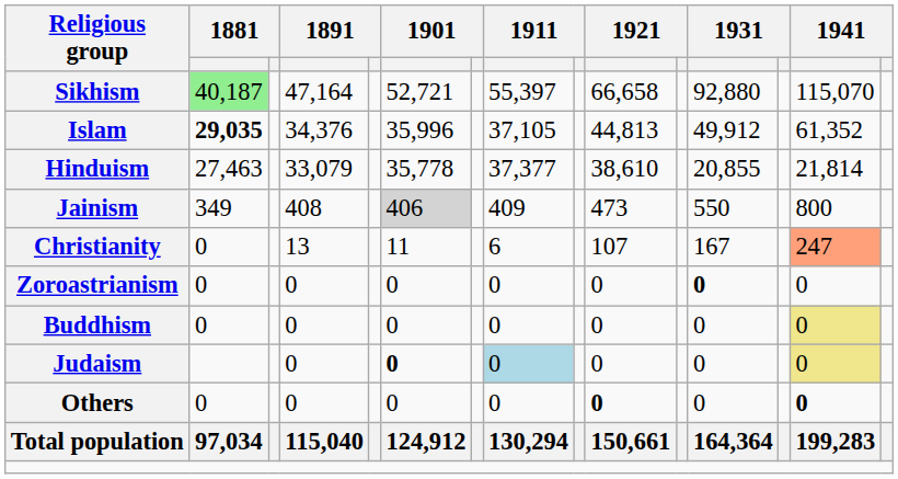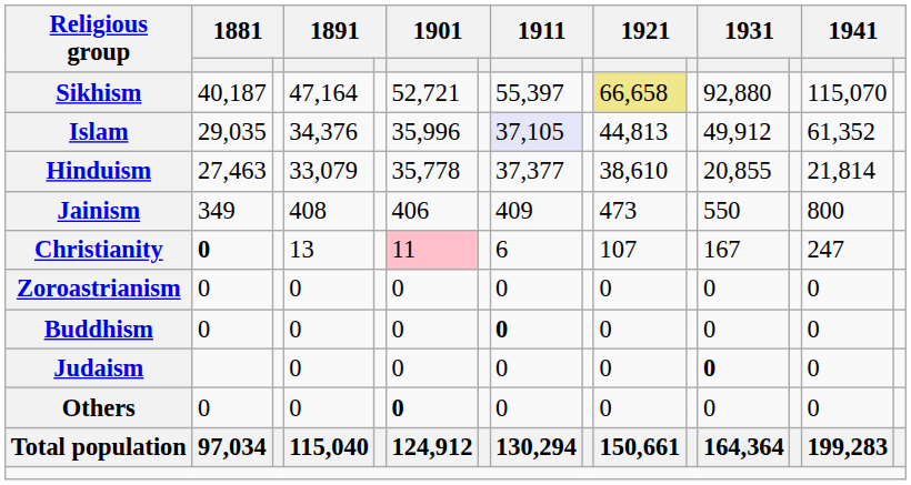Sikhism | column 2: lightgreen background -> no background
Sikhism | column 10: no background -> khaki background
Islam | column 2: bold -> normal
Islam | column 8: no background -> lavender background
Jainism | column 6: lightgrey background -> no background
Christianity | column 2: normal -> bold
Christianity | column 6: no background -> pink background
Christianity | column 14: lightsalmon background -> no background
Zoroastrianism | column 12: bold -> normal
Buddhism | column 8: normal -> bold
Buddhism | column 14: khaki background -> no background
Judaism | column 6: bold -> normal
Judaism | column 8: lightblue background -> no background
Judaism | column 12: normal -> bold
Judaism | column 14: khaki background -> no background
Others | column 6: normal -> bold
Others | column 10: bold -> normal
Others | column 14: bold -> normal
